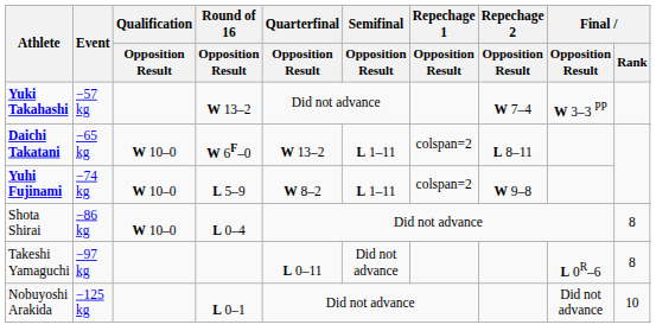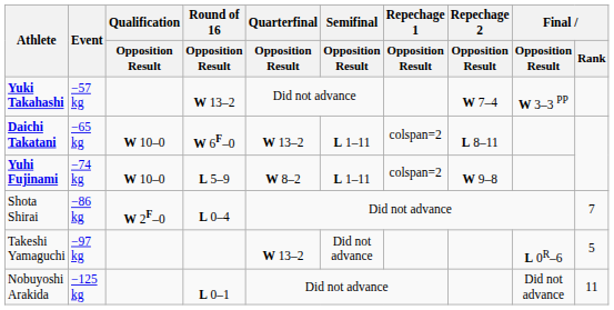Shota Shirai | Qualification / Opposition Result: W 10–0 -> W 2F–0
Shota Shirai | Final / Rank: 8 -> 7
Takeshi Yamaguchi | Quarterfinal / Opposition Result: L 0–11 -> W 13–2
Takeshi Yamaguchi | Final / Rank: 8 -> 5
Nobuyoshi Arakida | Final / Rank: 10 -> 11
